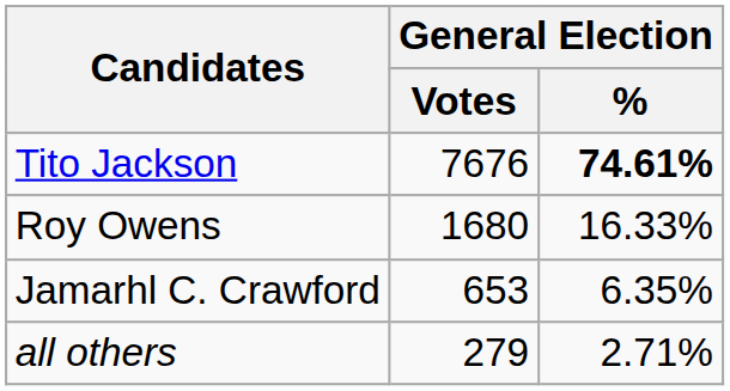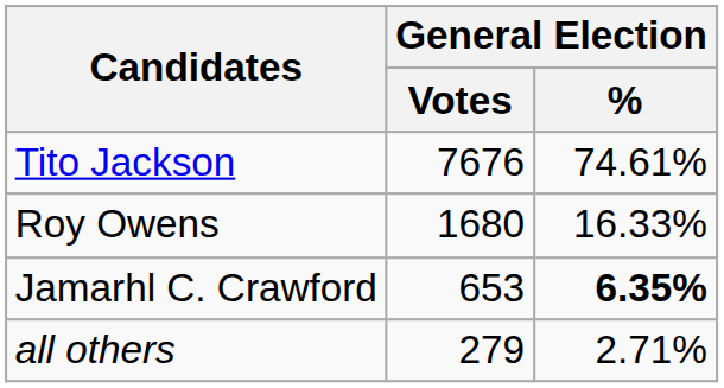Tito Jackson | General Election / %: bold -> normal
Jamarhl C. Crawford | General Election / %: normal -> bold
